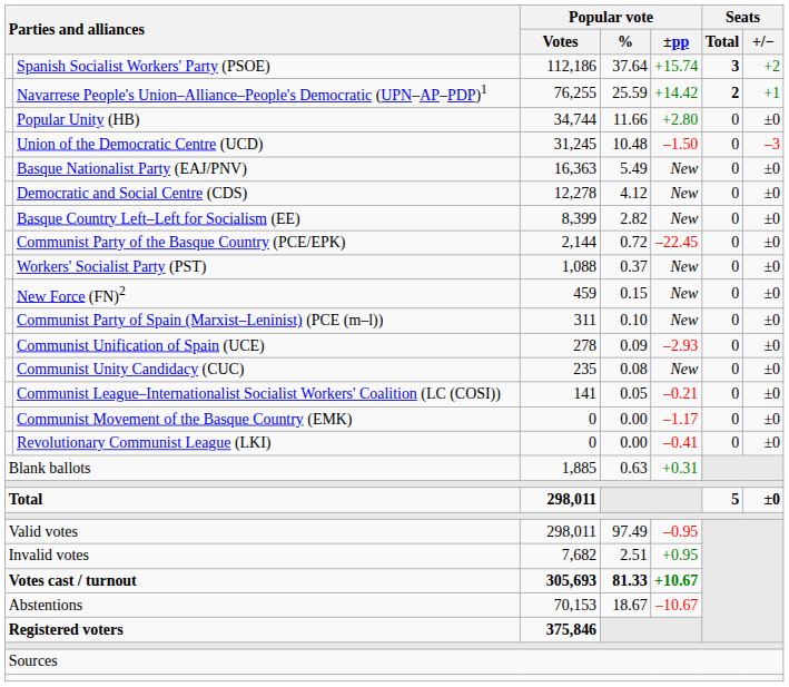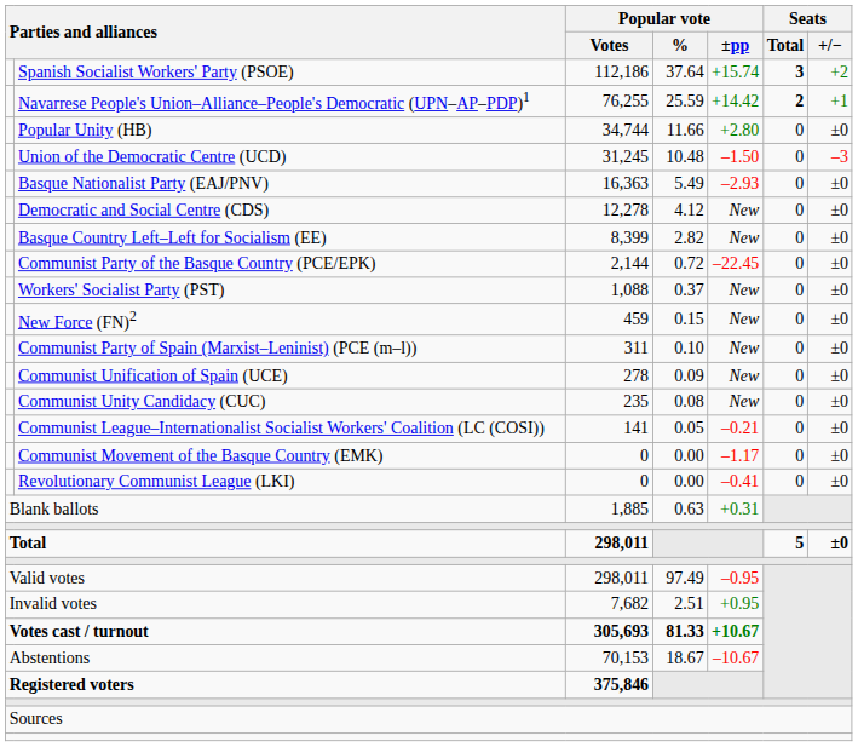Basque Nationalist Party (EAJ/PNV) | Popular vote / ±pp: New -> –2.93
Communist Unification of Spain (UCE) | Popular vote / ±pp: –2.93 -> New
